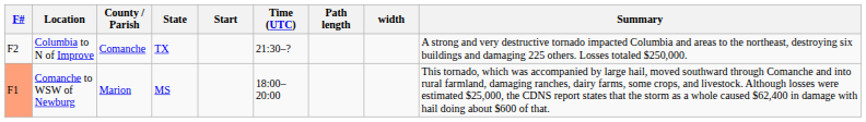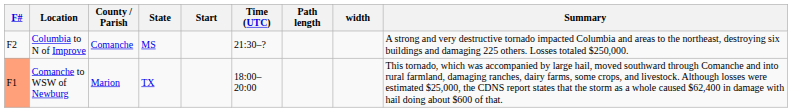Columbia to N of Improve | State: TX -> MS
Comanche to WSW of Newburg | State: MS -> TX
